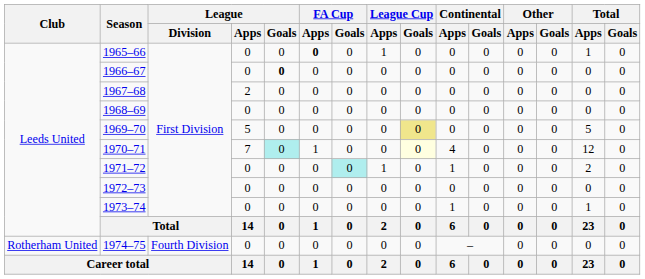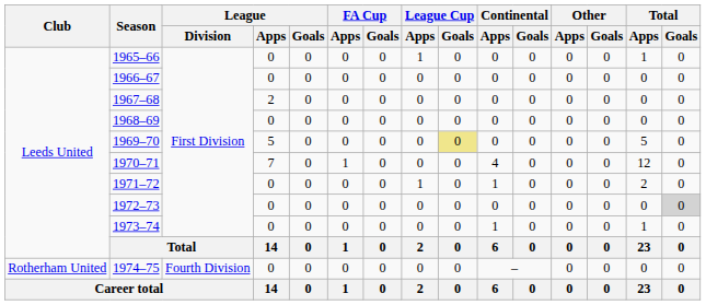1965–66 | FA Cup / Apps: bold -> normal
1966–67 | League / Goals: bold -> normal
1970–71 | League / Goals: paleturquoise background -> no background
1970–71 | League Cup / Goals: lightyellow background -> no background
1971–72 | FA Cup / Goals: paleturquoise background -> no background
1972–73 | Total / Goals: no background -> lightgrey background
